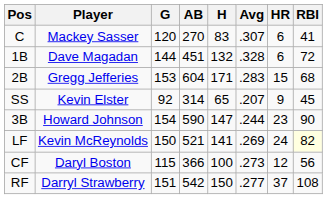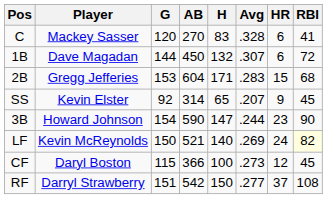C | Avg: .307 -> .328
1B | AB: 451 -> 450
1B | Avg: .328 -> .307
LF | H: 141 -> 140
CF | RBI: 56 -> 45
